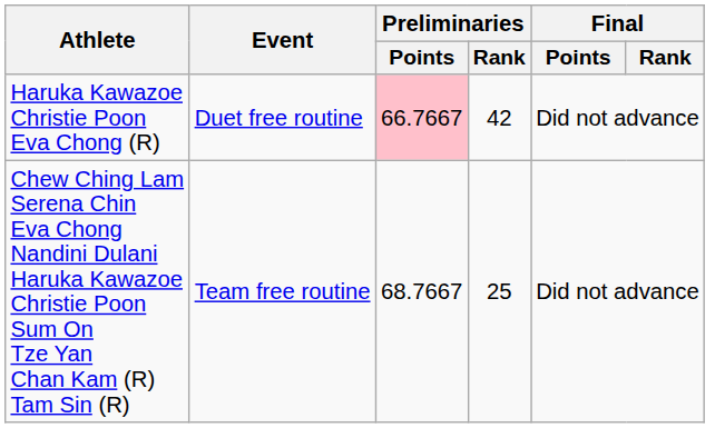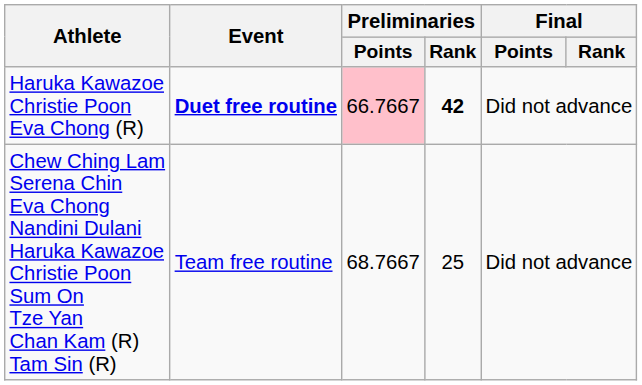Haruka Kawazoe Christie Poon Eva Chong (R) | Event: normal -> bold
Haruka Kawazoe Christie Poon Eva Chong (R) | Preliminaries / Rank: normal -> bold
